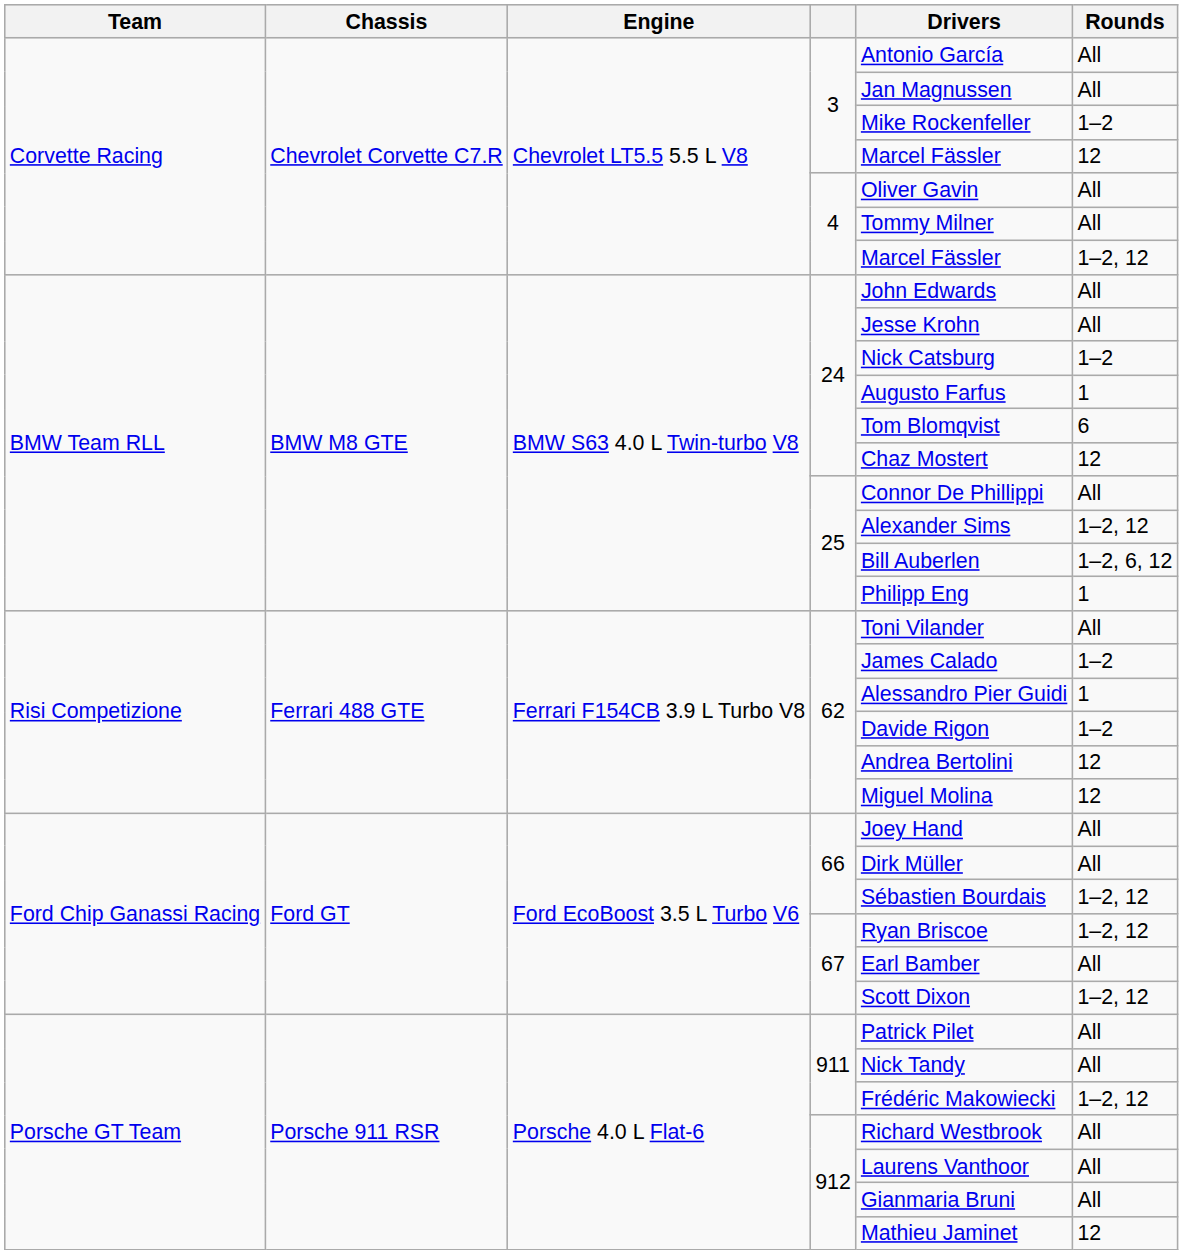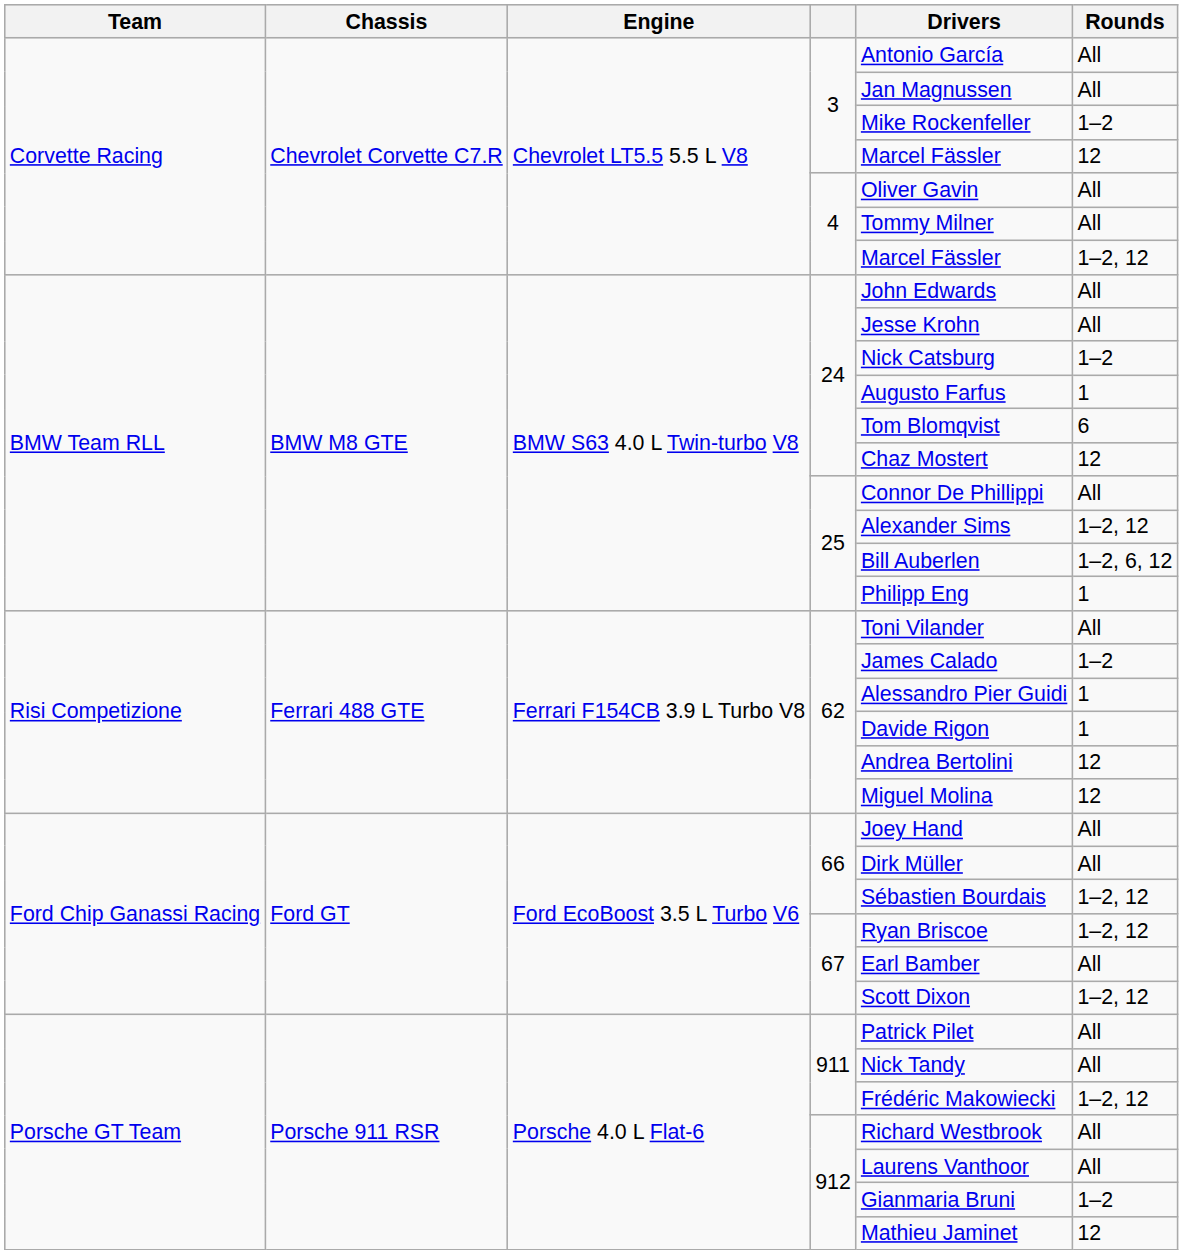row 22 | Rounds: 1–2 -> 1
row 36 | Rounds: All -> 1–2
